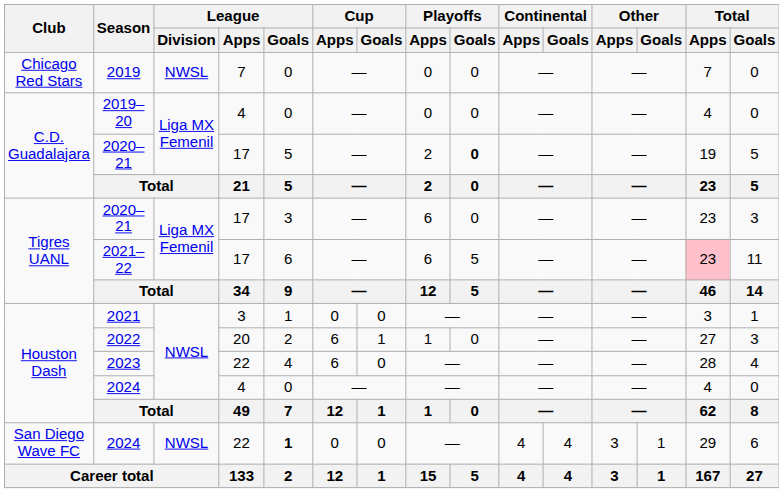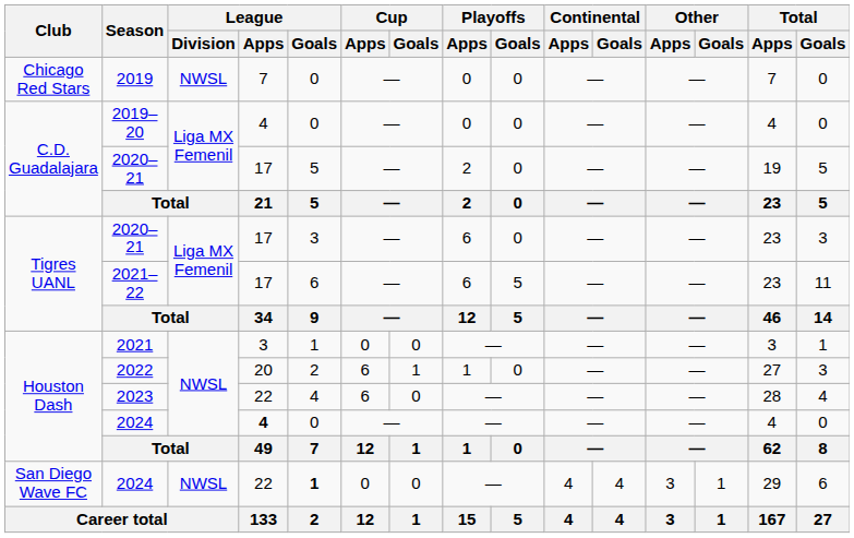C.D. Guadalajara / 2020–21 | Playoffs / Goals: bold -> normal
2021–22 | Total / Apps: pink background -> no background
Houston Dash / 2024 | League / Apps: normal -> bold
